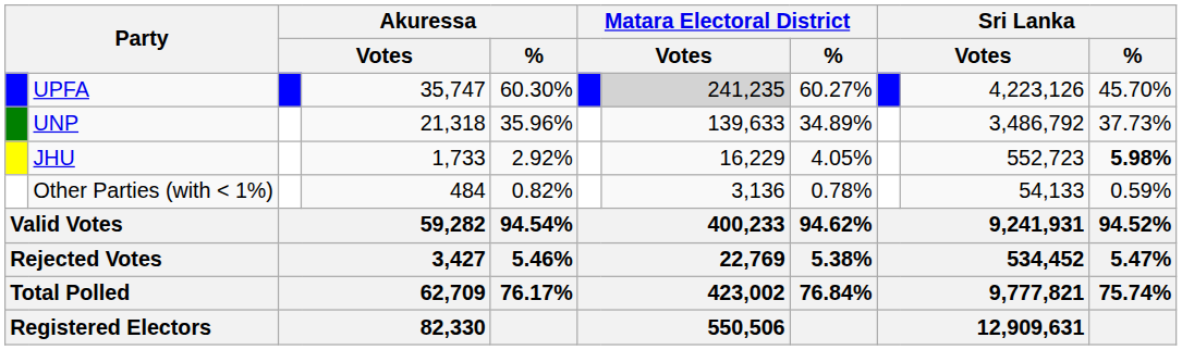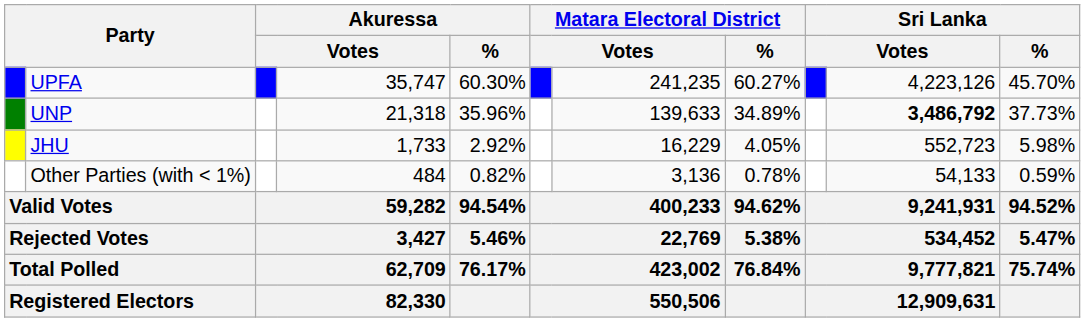UPFA | column 7: lightgrey background -> no background
UNP | column 10: normal -> bold
JHU | Sri Lanka / %: bold -> normal
